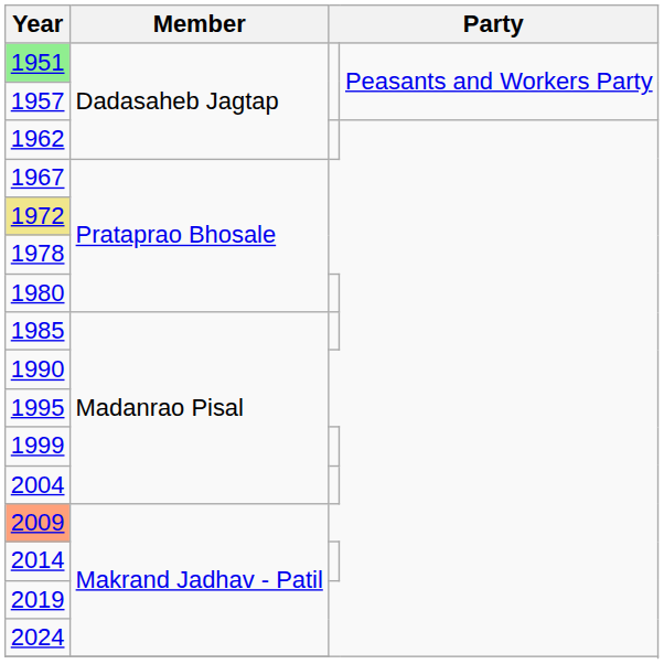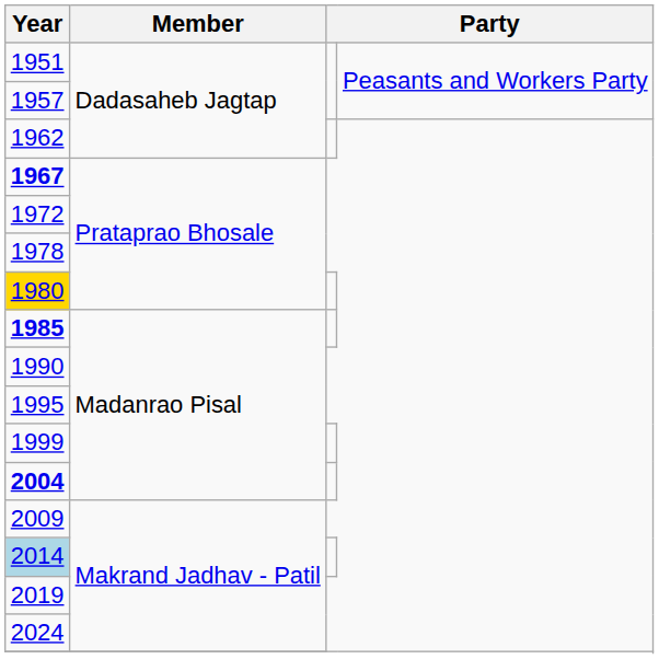1951 | Year: lightgreen background -> no background
1967 | Year: normal -> bold
1972 | Year: khaki background -> no background
1980 | Year: no background -> gold background
1985 | Year: normal -> bold
2004 | Year: normal -> bold
2009 | Year: lightsalmon background -> no background
2014 | Year: no background -> lightblue background
